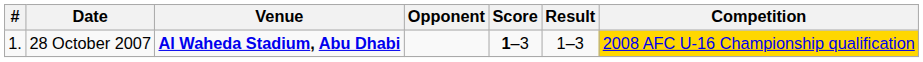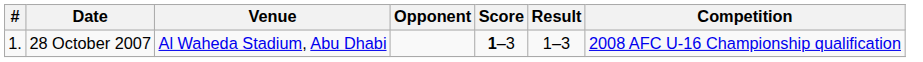28 October 2007 | Venue: bold -> normal
28 October 2007 | Competition: gold background -> no background
